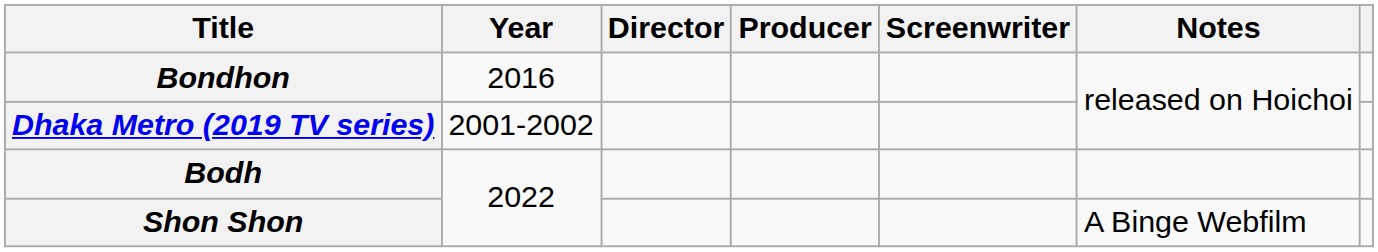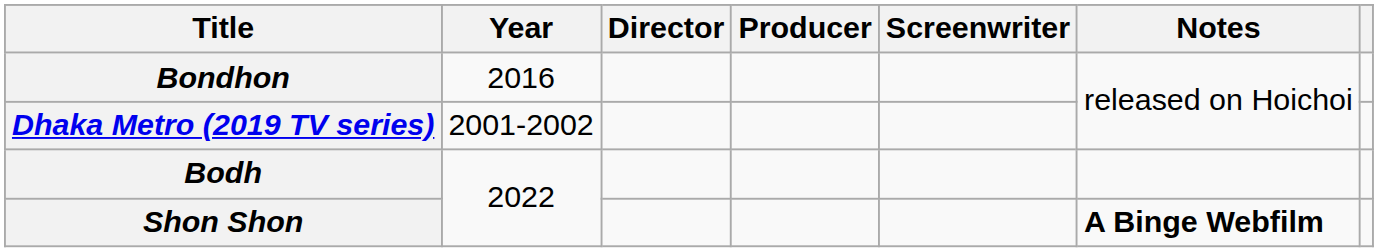Shon Shon | Notes: normal -> bold
